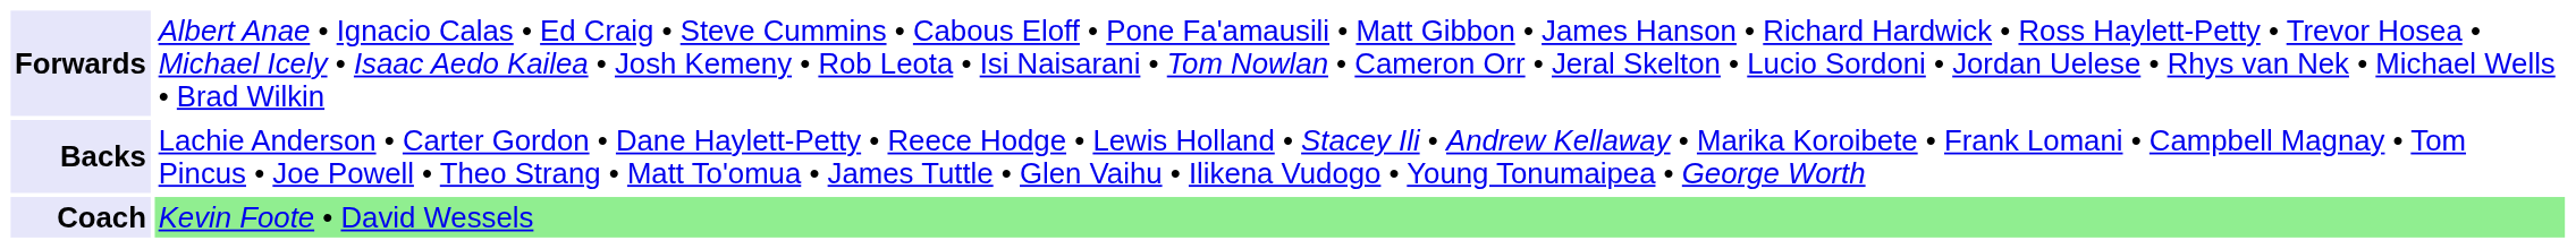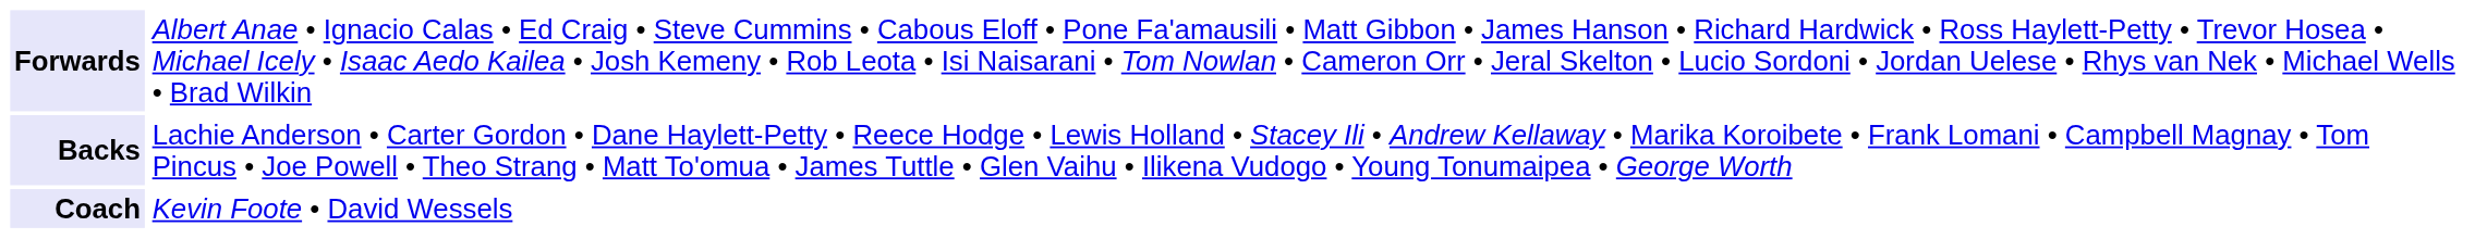Coach | column 2: lightgreen background -> no background
